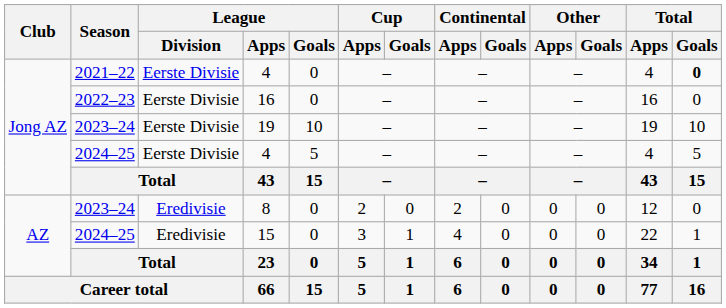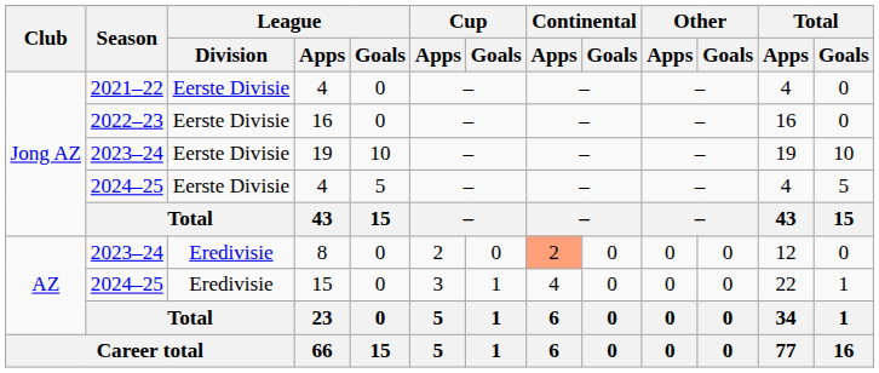2021–22 / 4 | Total / Goals: bold -> normal
8 | Continental / Apps: no background -> lightsalmon background
